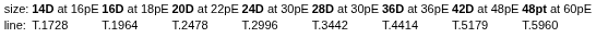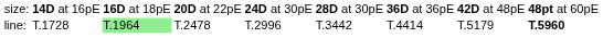line: | column 3: no background -> lightgreen background
line: | column 9: normal -> bold
